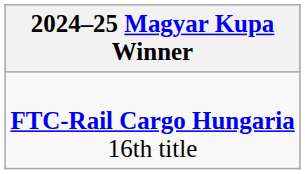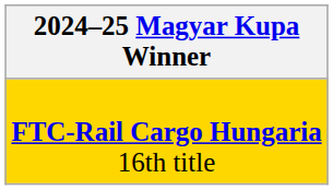row 2 | column 1: no background -> gold background
